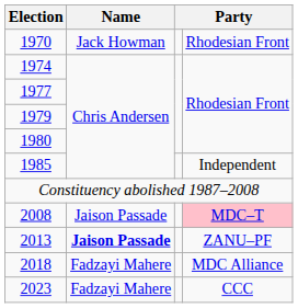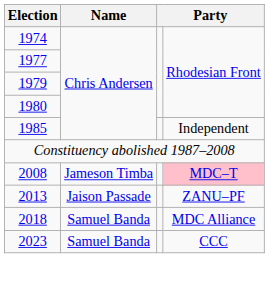- row: 1970 | Jack Howman | Rhodesian Front
2008 | Name: Jaison Passade -> Jameson Timba
2013 | Name: bold -> normal
2018 | Name: Fadzayi Mahere -> Samuel Banda
2023 | Name: Fadzayi Mahere -> Samuel Banda
